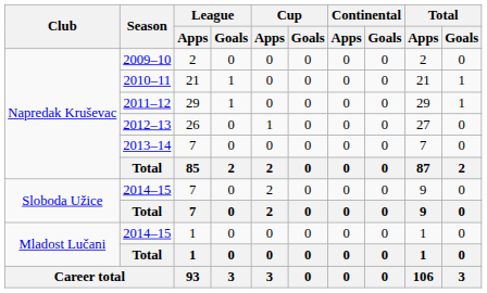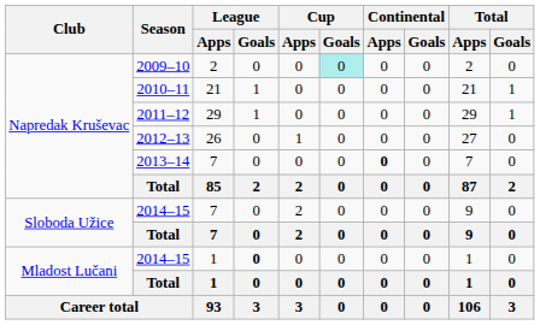2009–10 | Cup / Goals: no background -> paleturquoise background
2013–14 | Continental / Apps: normal -> bold
2014–15 / 1 | League / Goals: normal -> bold
